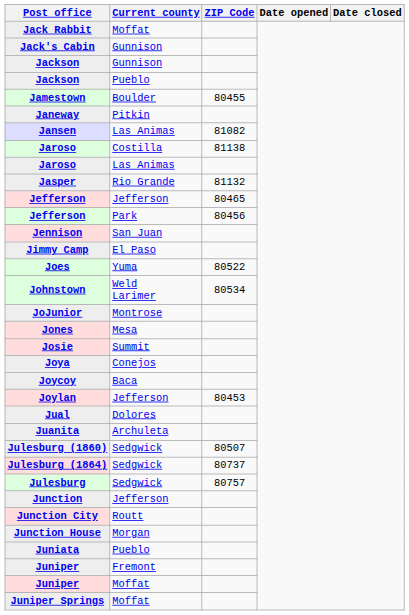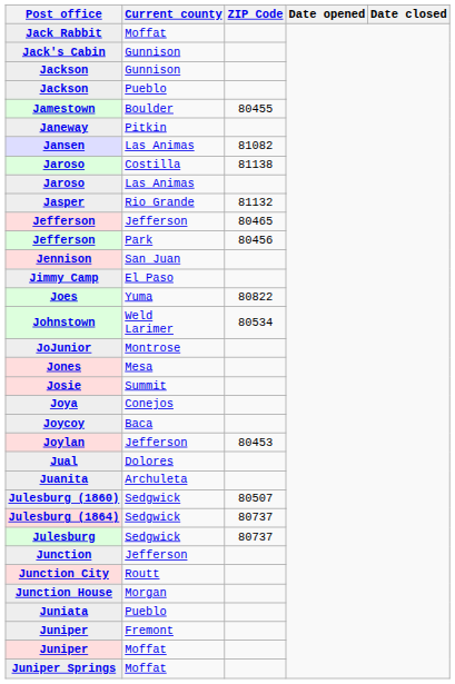Joes | ZIP Code: 80522 -> 80822
Julesburg | ZIP Code: 80757 -> 80737
